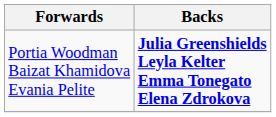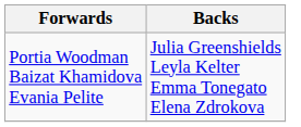Portia Woodman Baizat Khamidova Evania Pelite | Backs: bold -> normal
